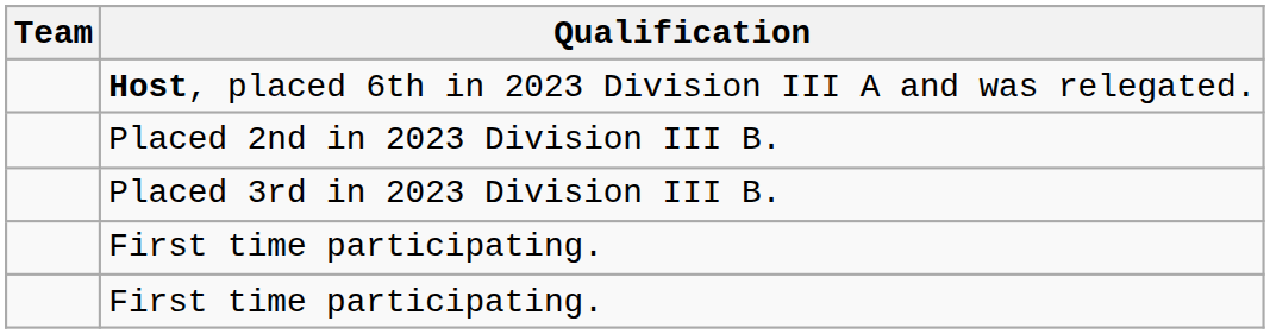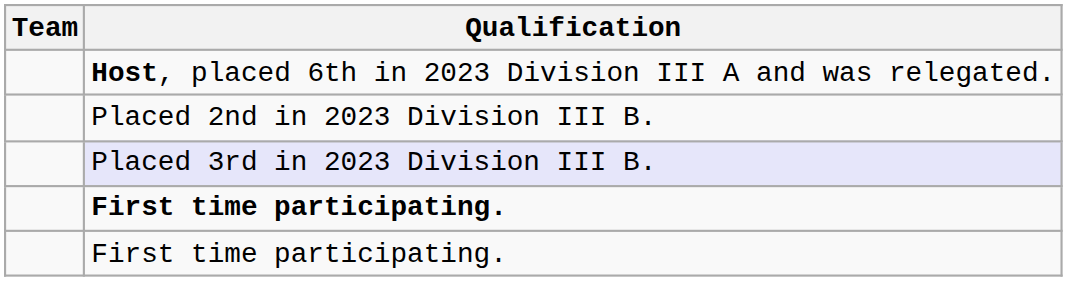row 4 | Qualification: no background -> lavender background
row 5 | Qualification: normal -> bold
